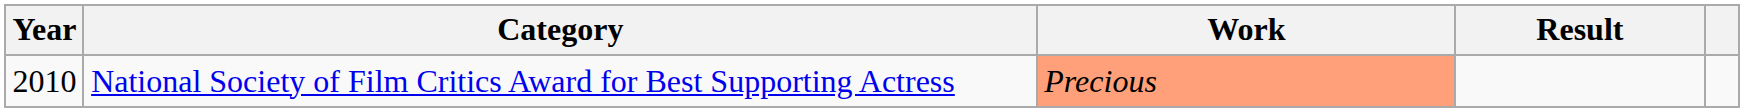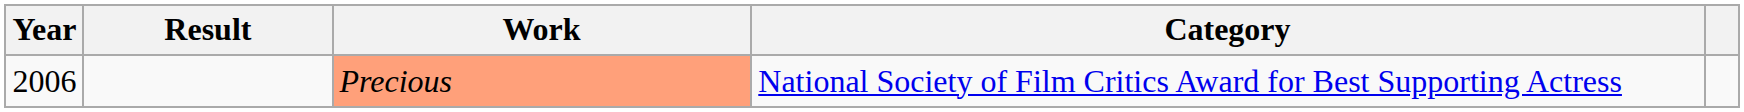columns swapped: Category <-> Result
row 2 | Year: 2010 -> 2006
